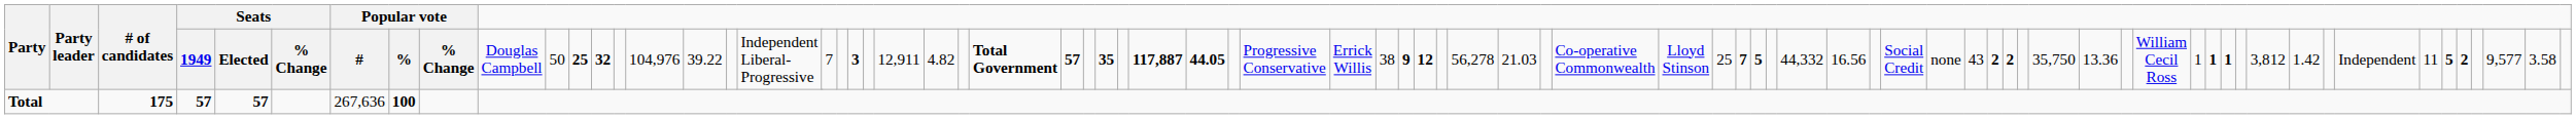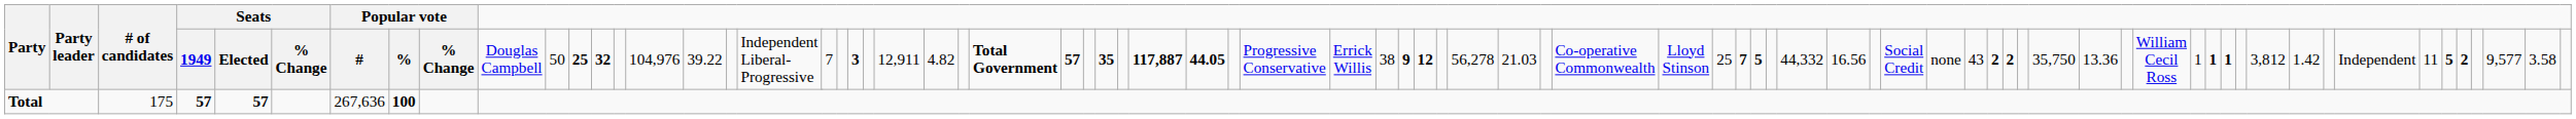row 3 | # of candidates: bold -> normal
